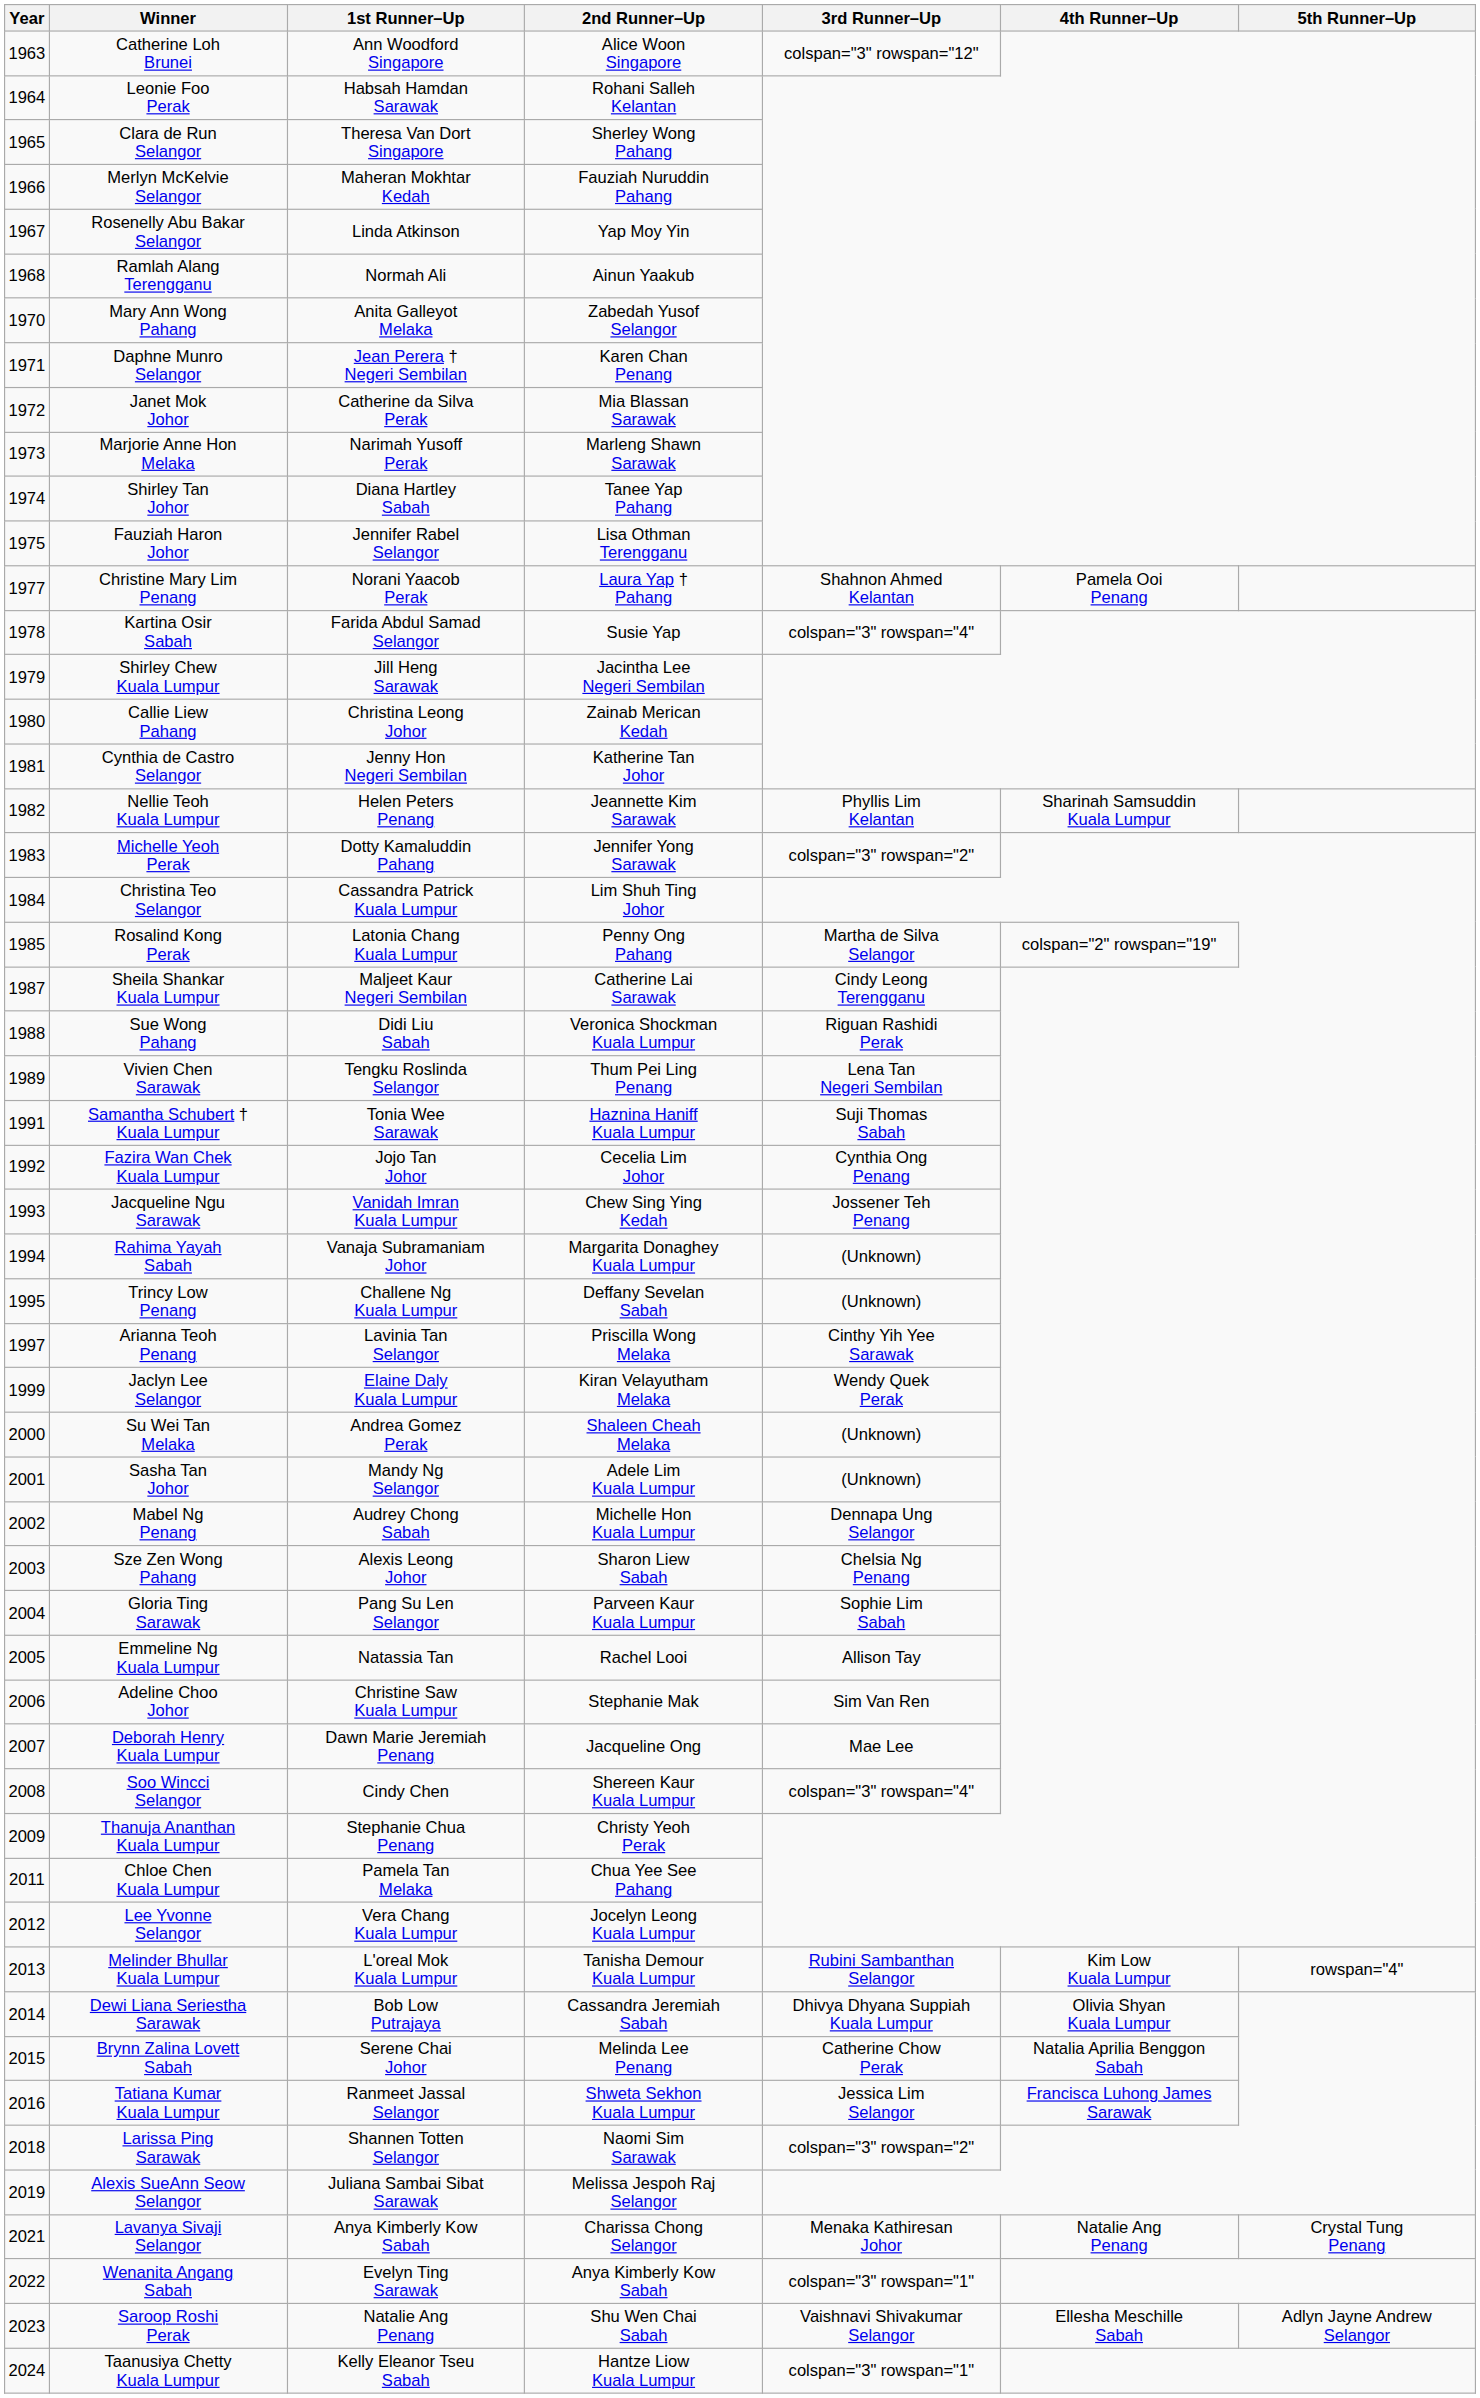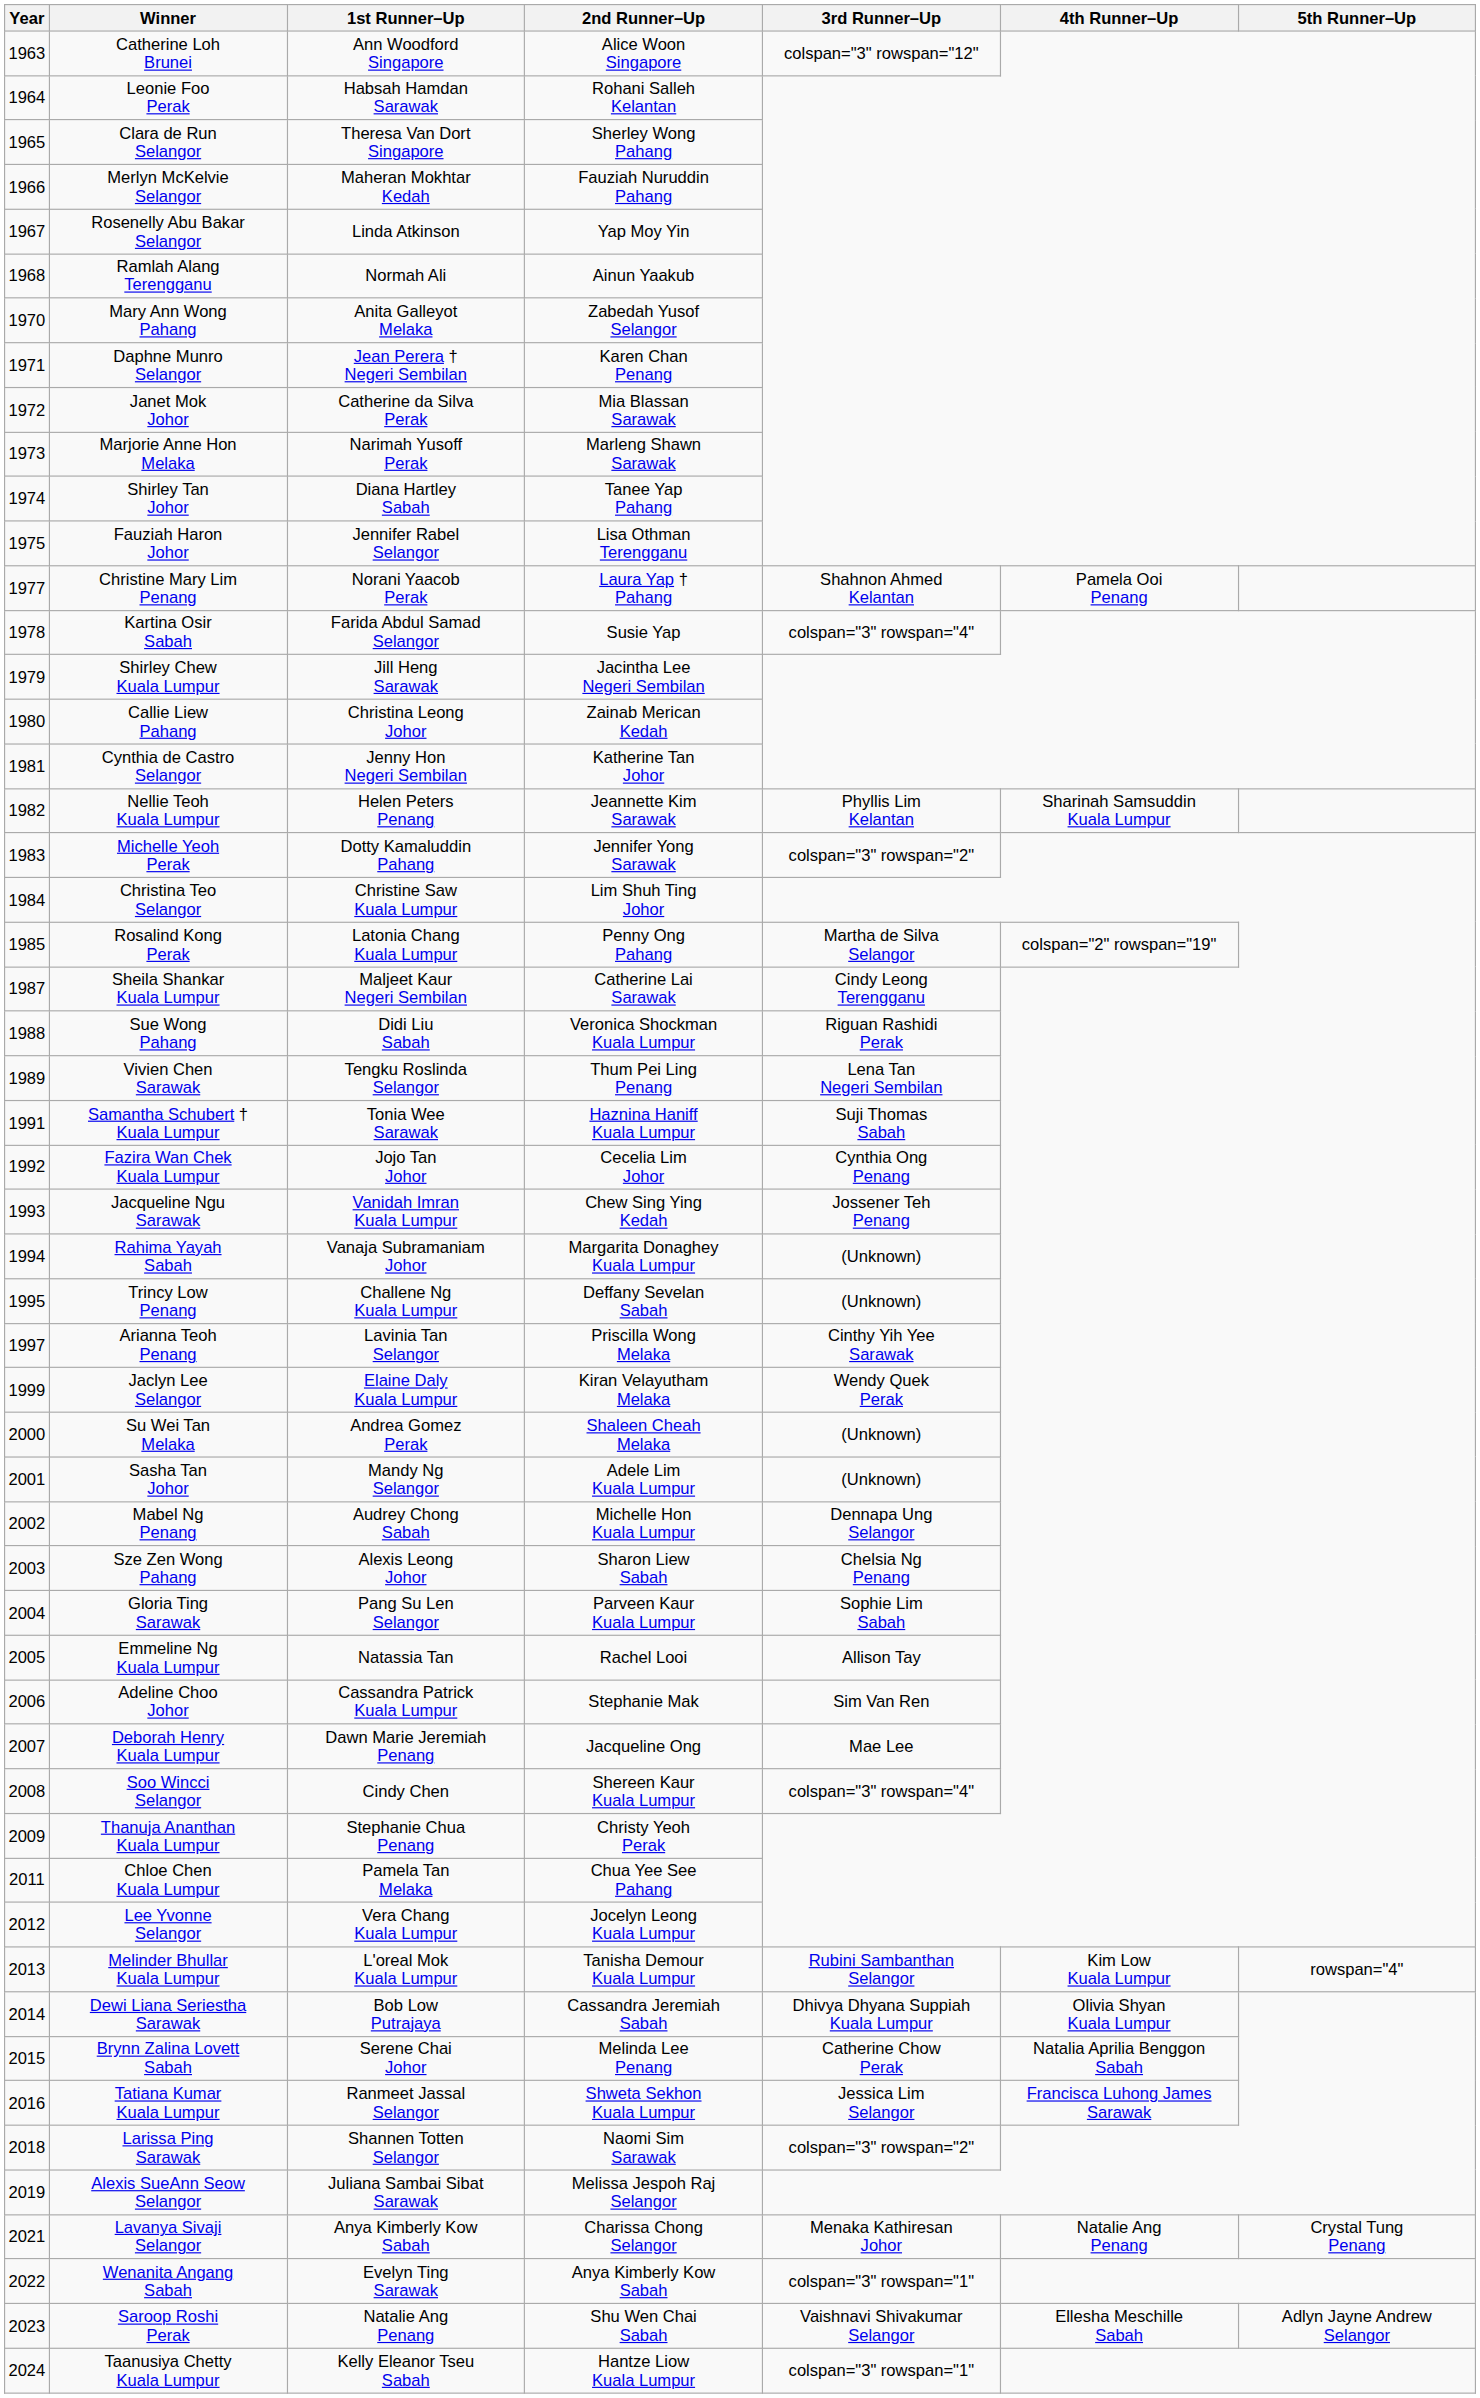Christina Teo Selangor | 1st Runner–Up: Cassandra Patrick Kuala Lumpur -> Christine Saw Kuala Lumpur
Adeline Choo Johor | 1st Runner–Up: Christine Saw Kuala Lumpur -> Cassandra Patrick Kuala Lumpur
